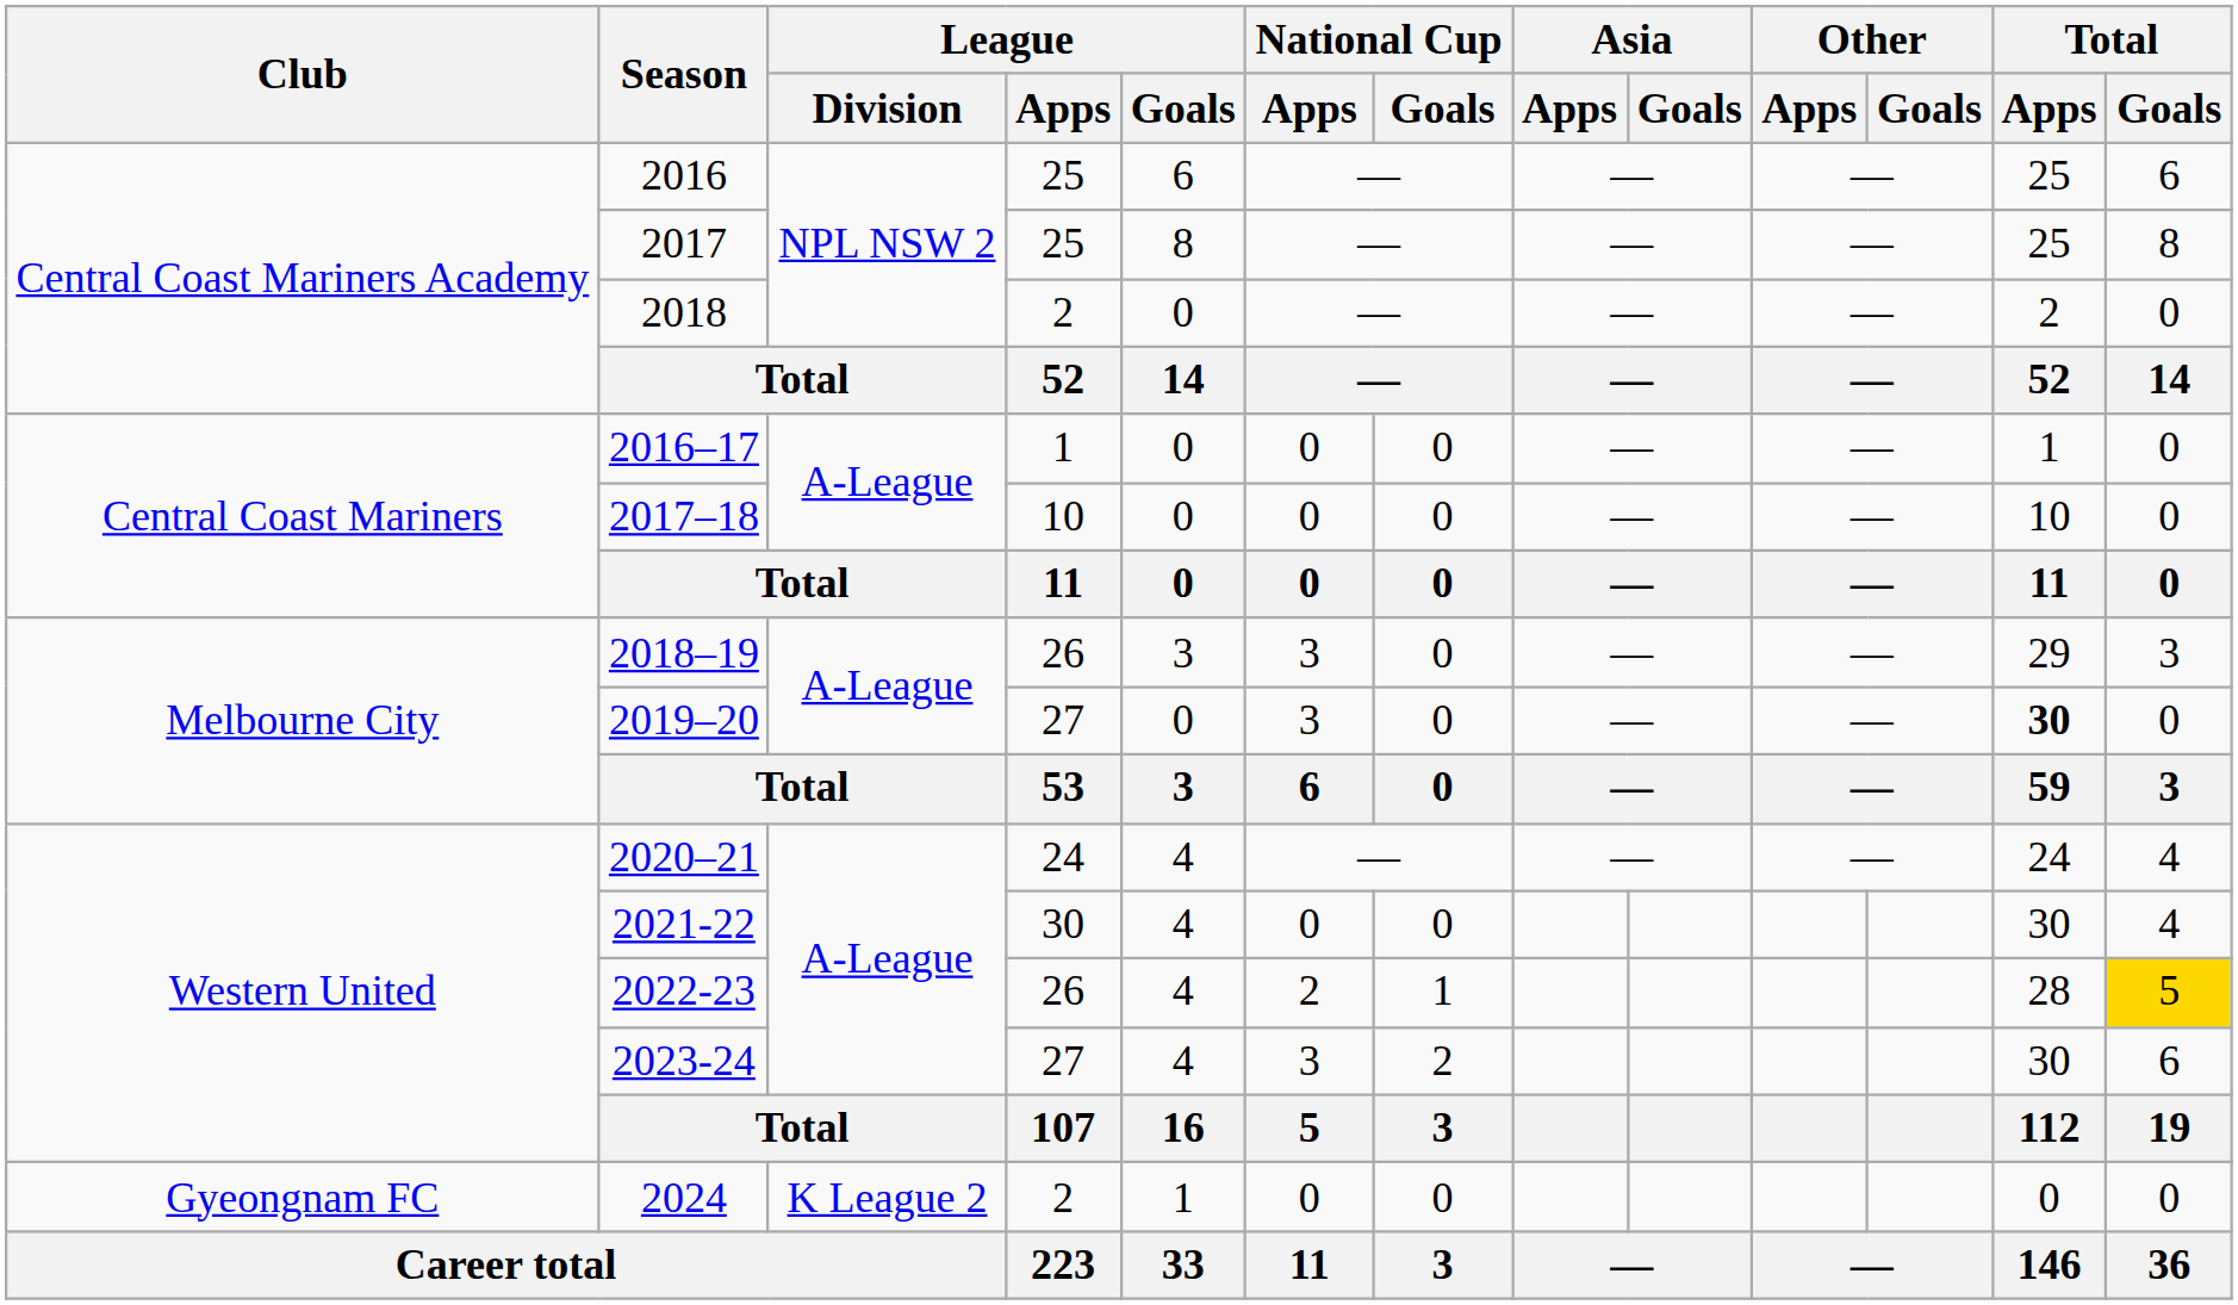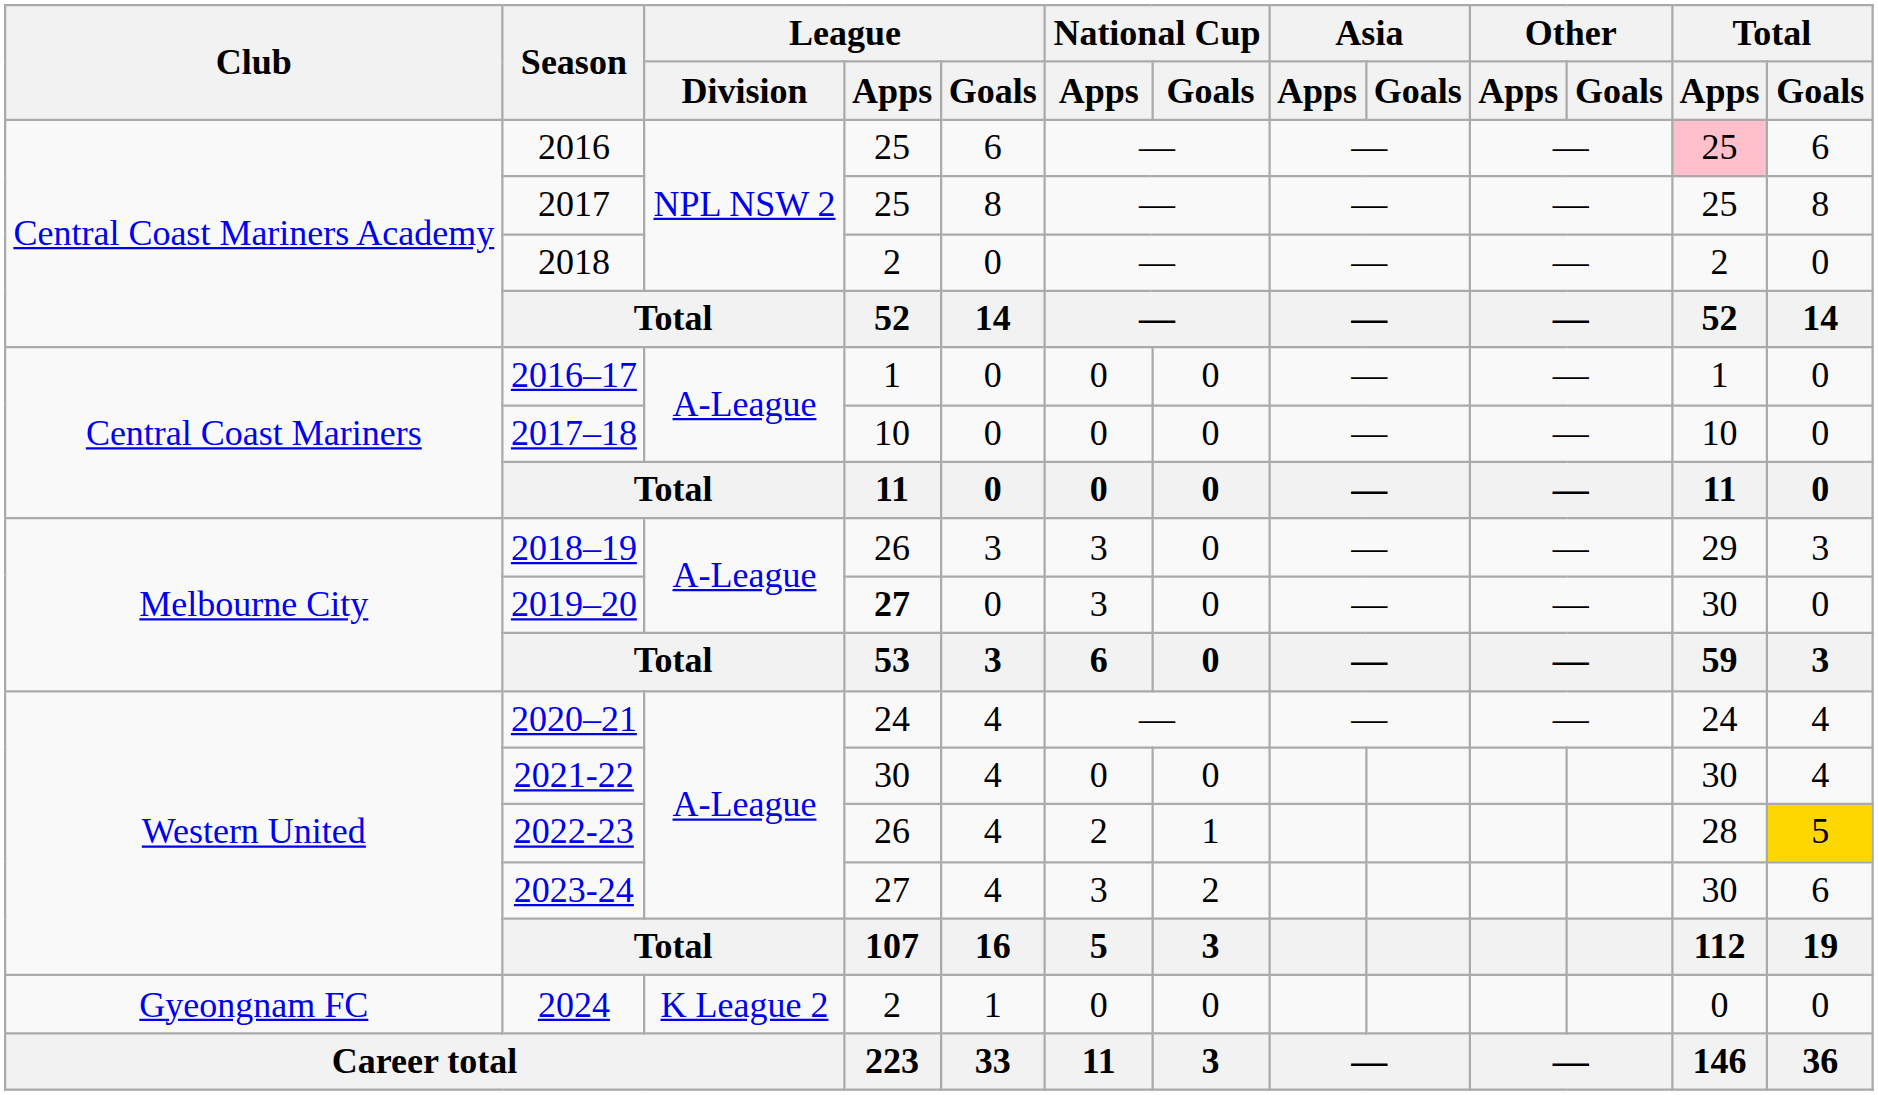2016 | Total / Apps: no background -> pink background
2019–20 | League / Apps: normal -> bold
2019–20 | Total / Apps: bold -> normal
